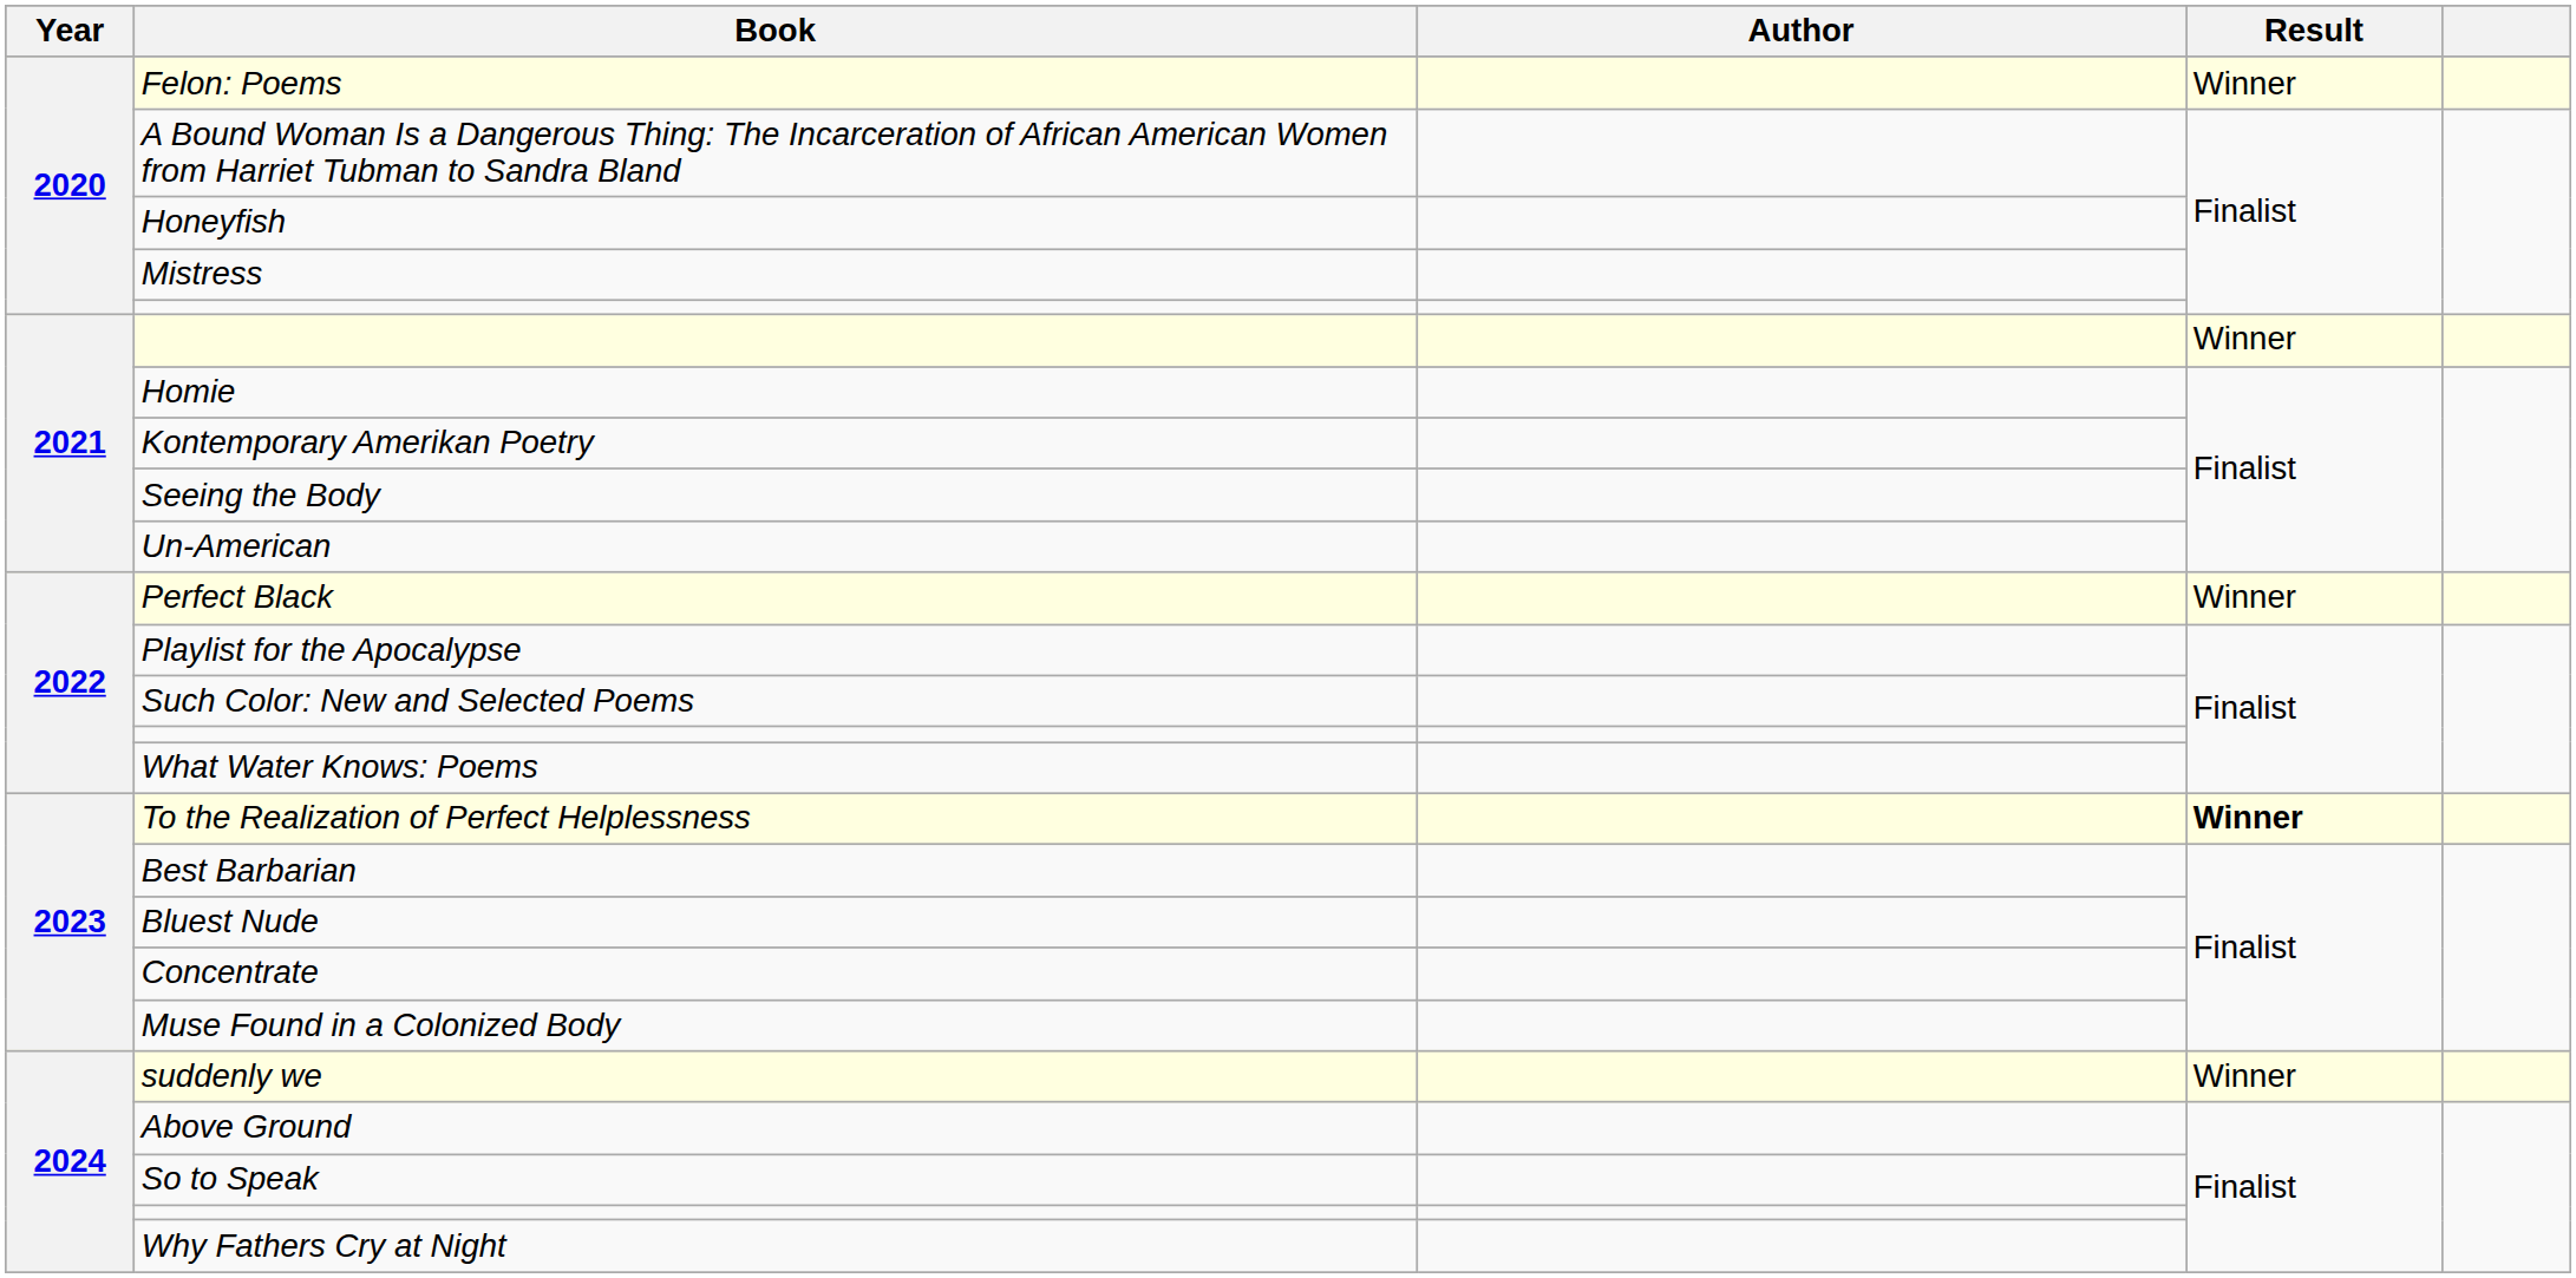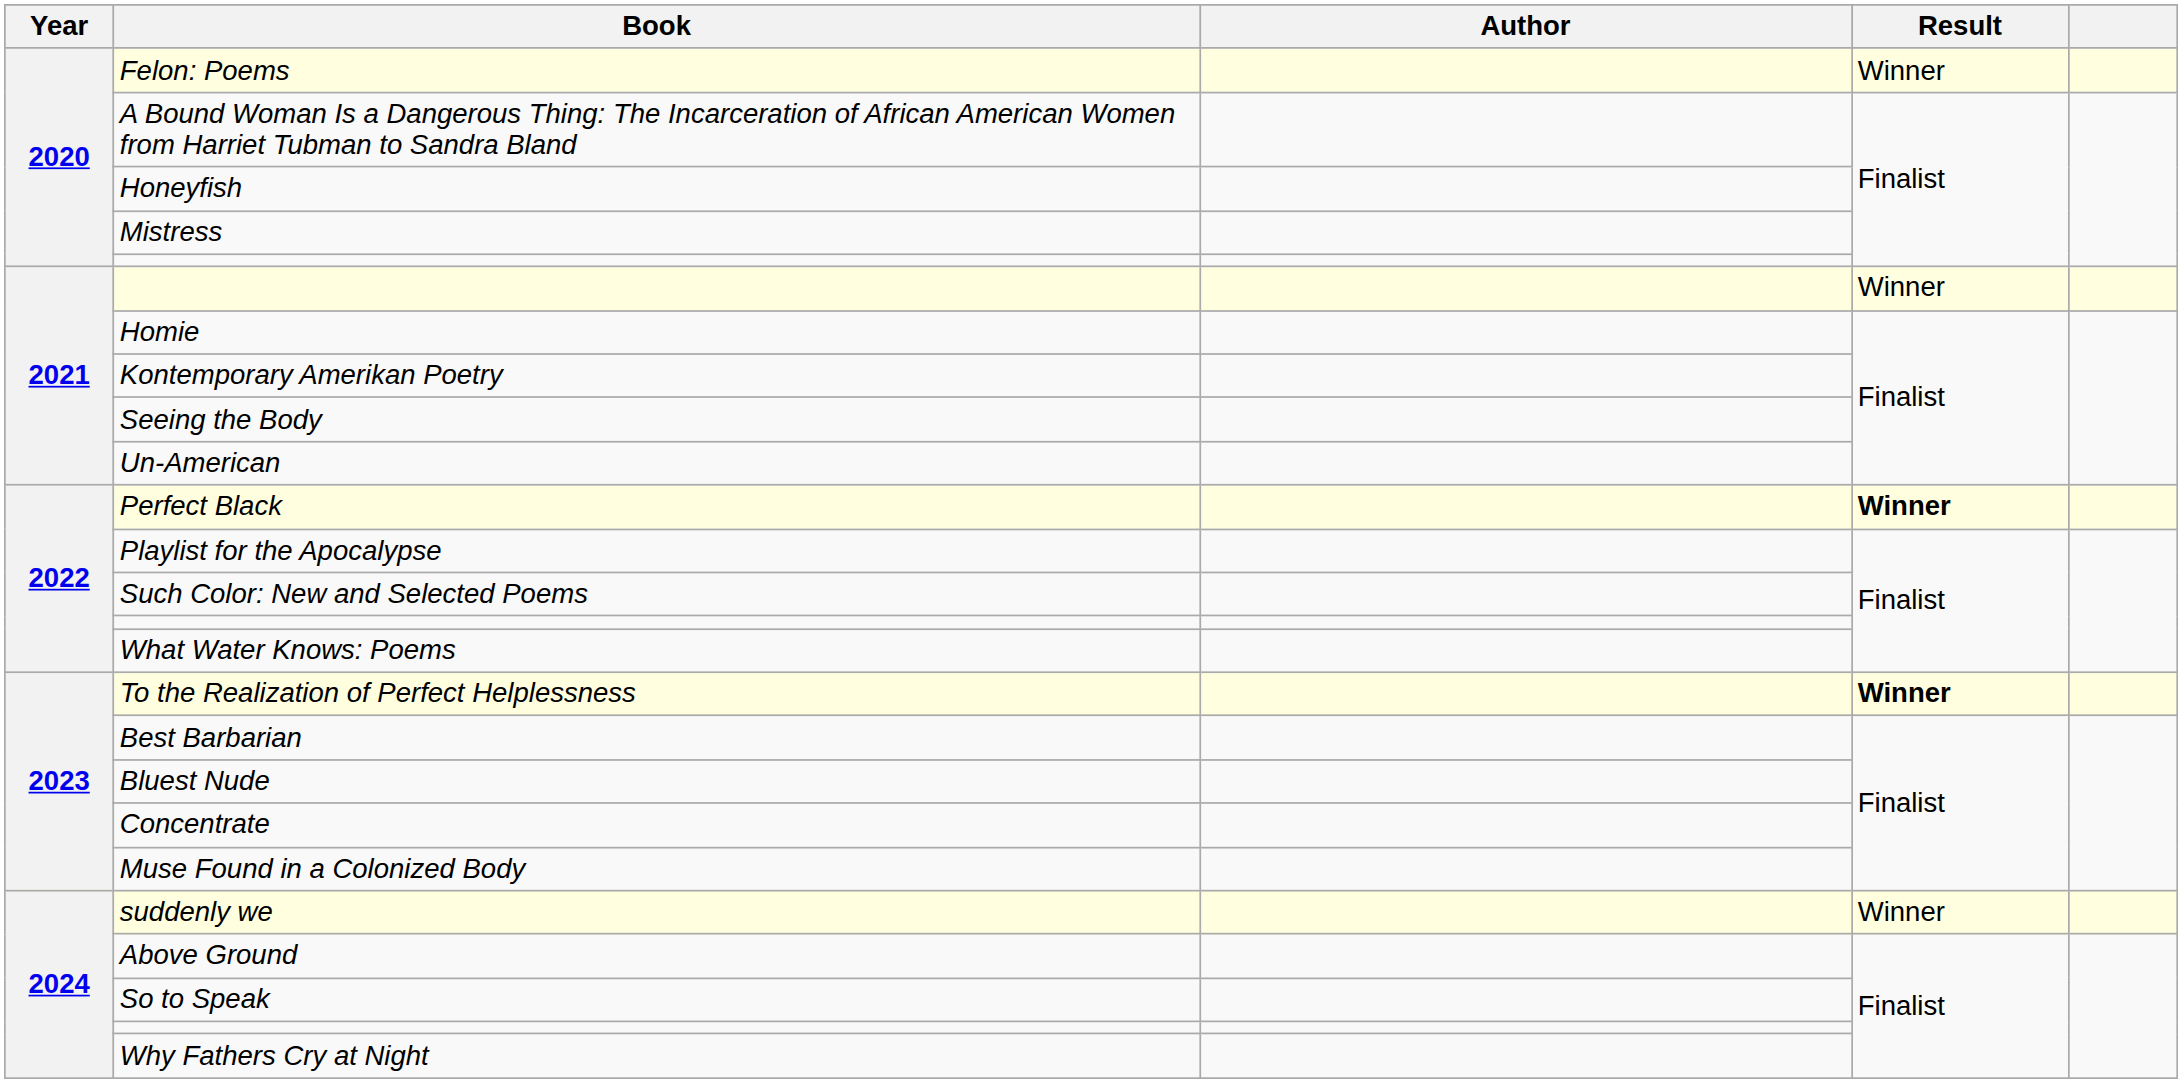Perfect Black | Result: normal -> bold
